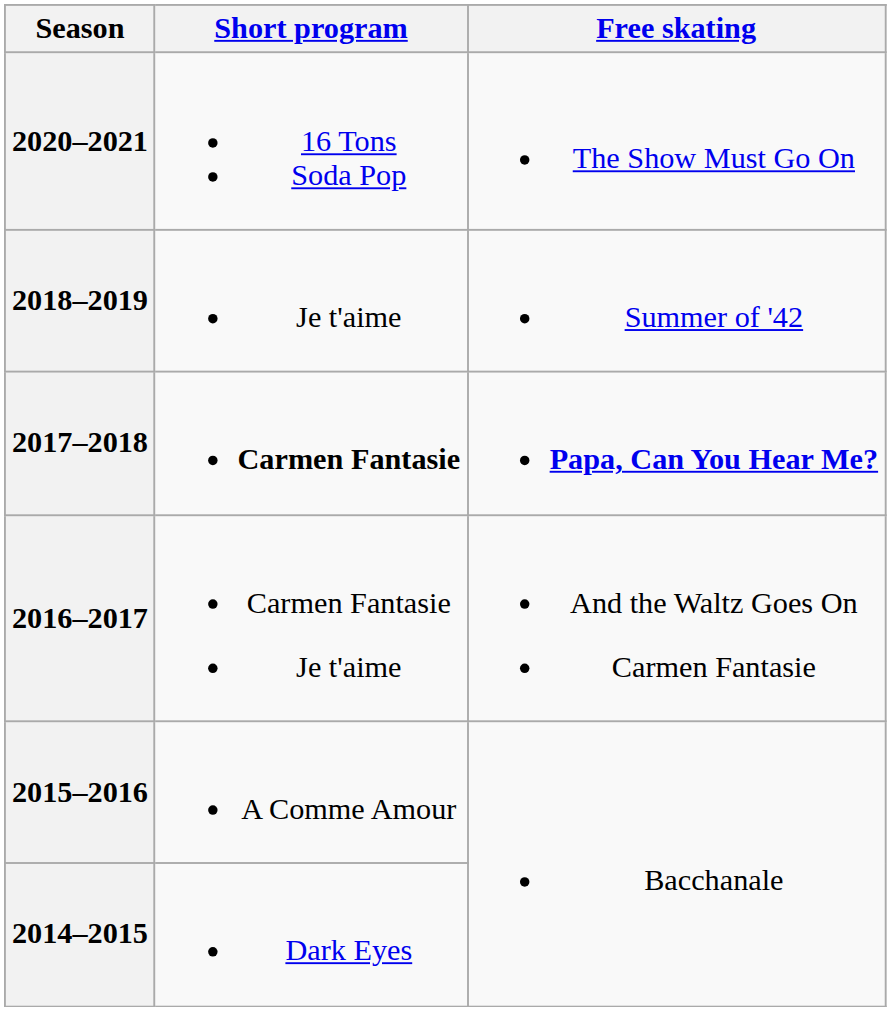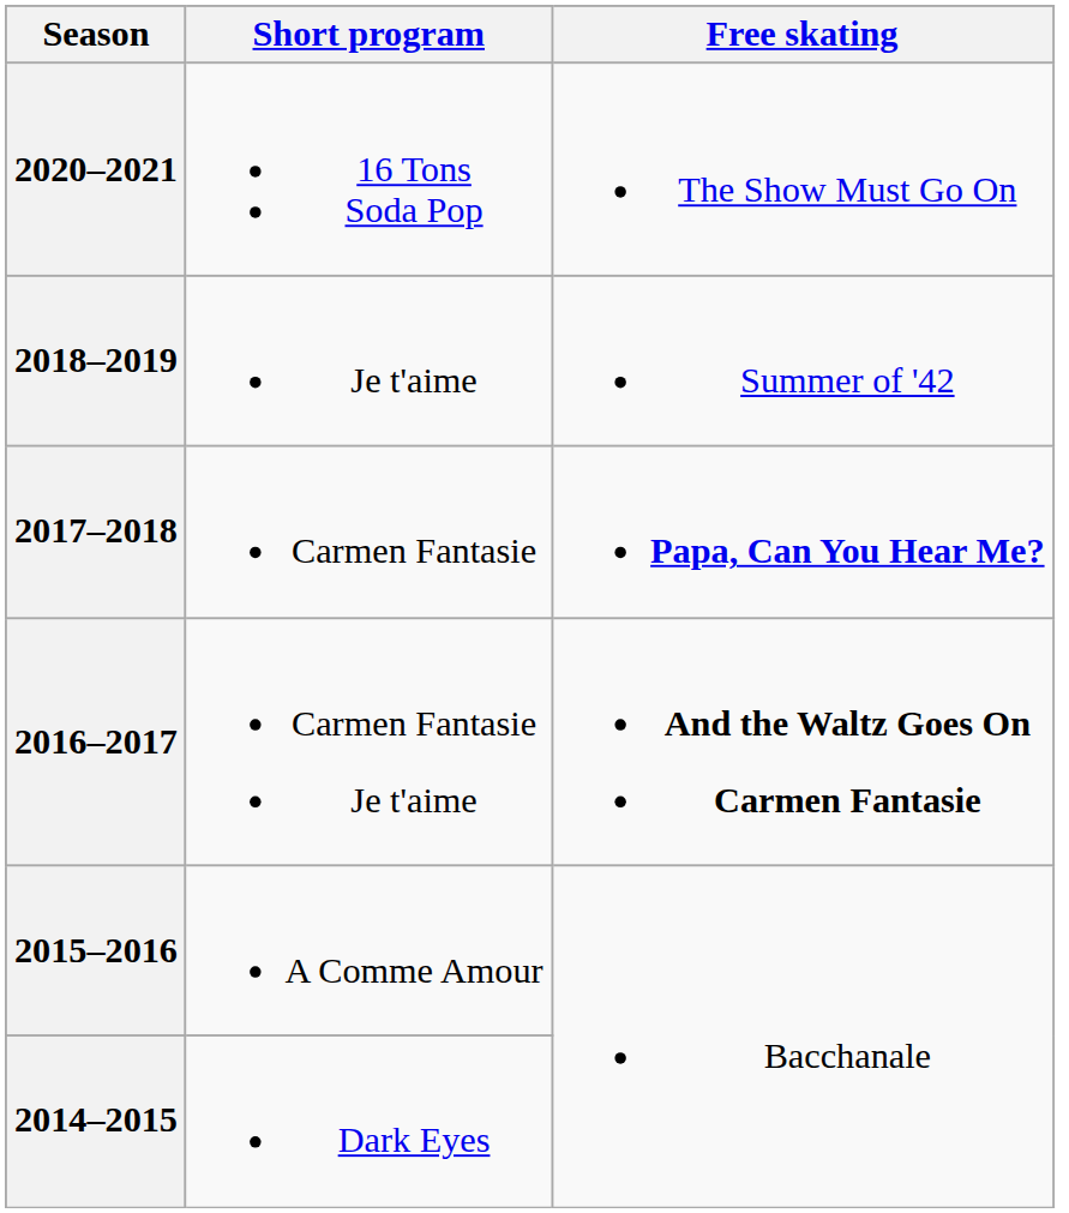2017–2018 | Short program: bold -> normal
2016–2017 | Free skating: normal -> bold
